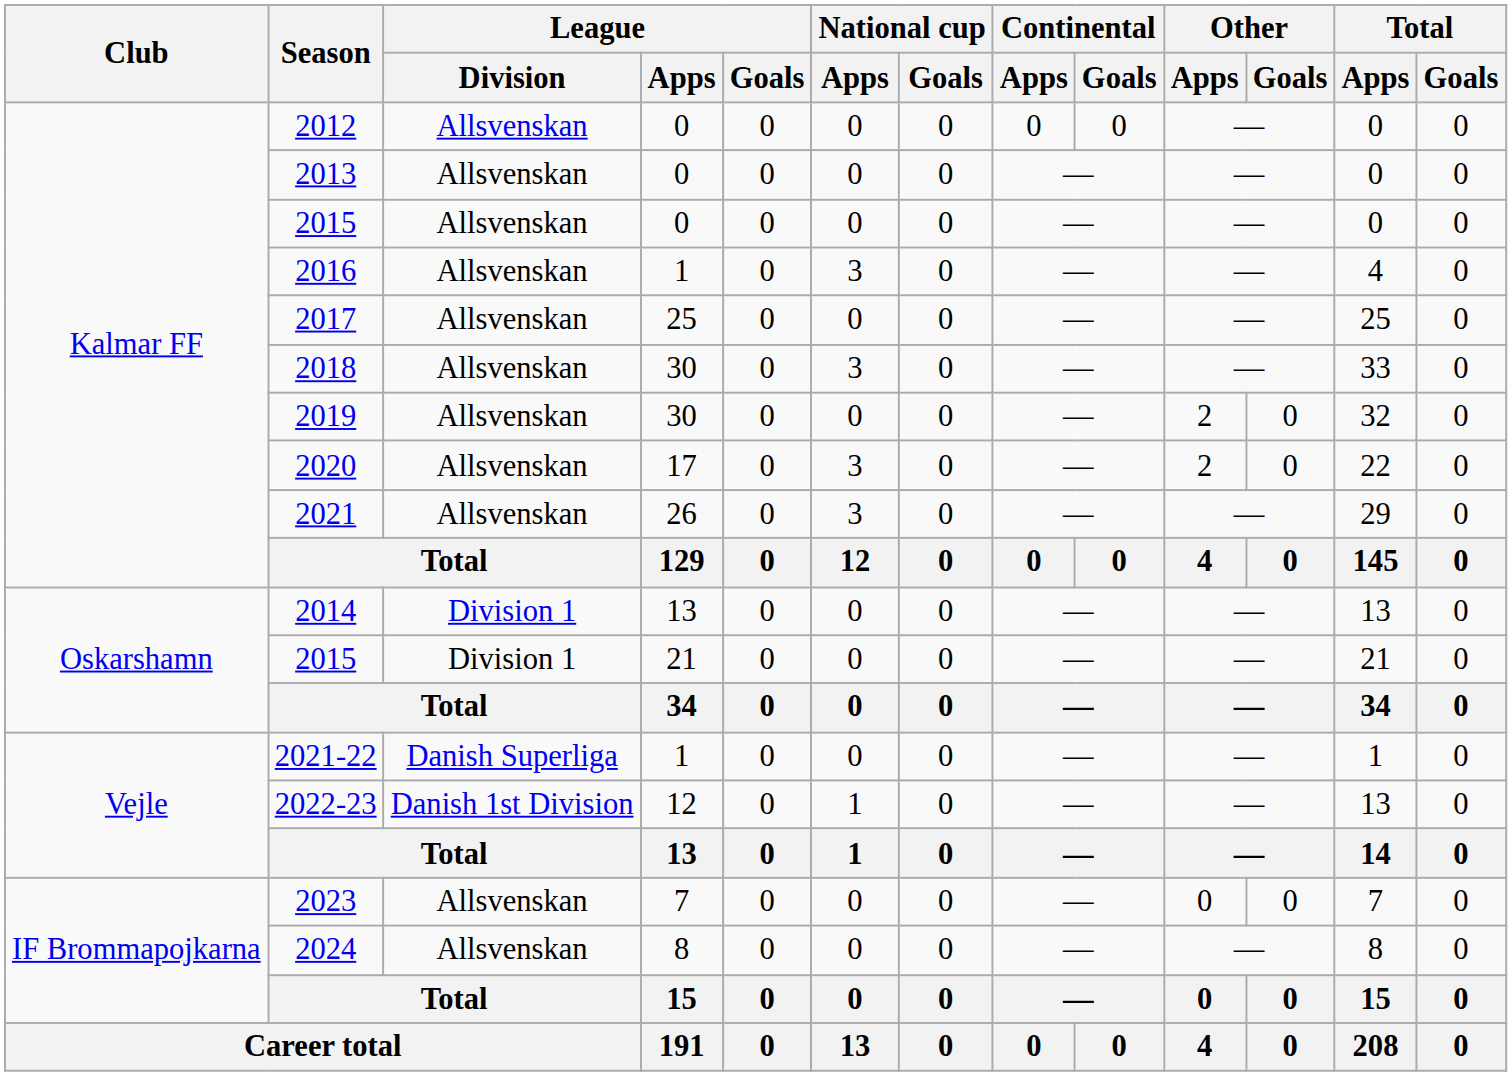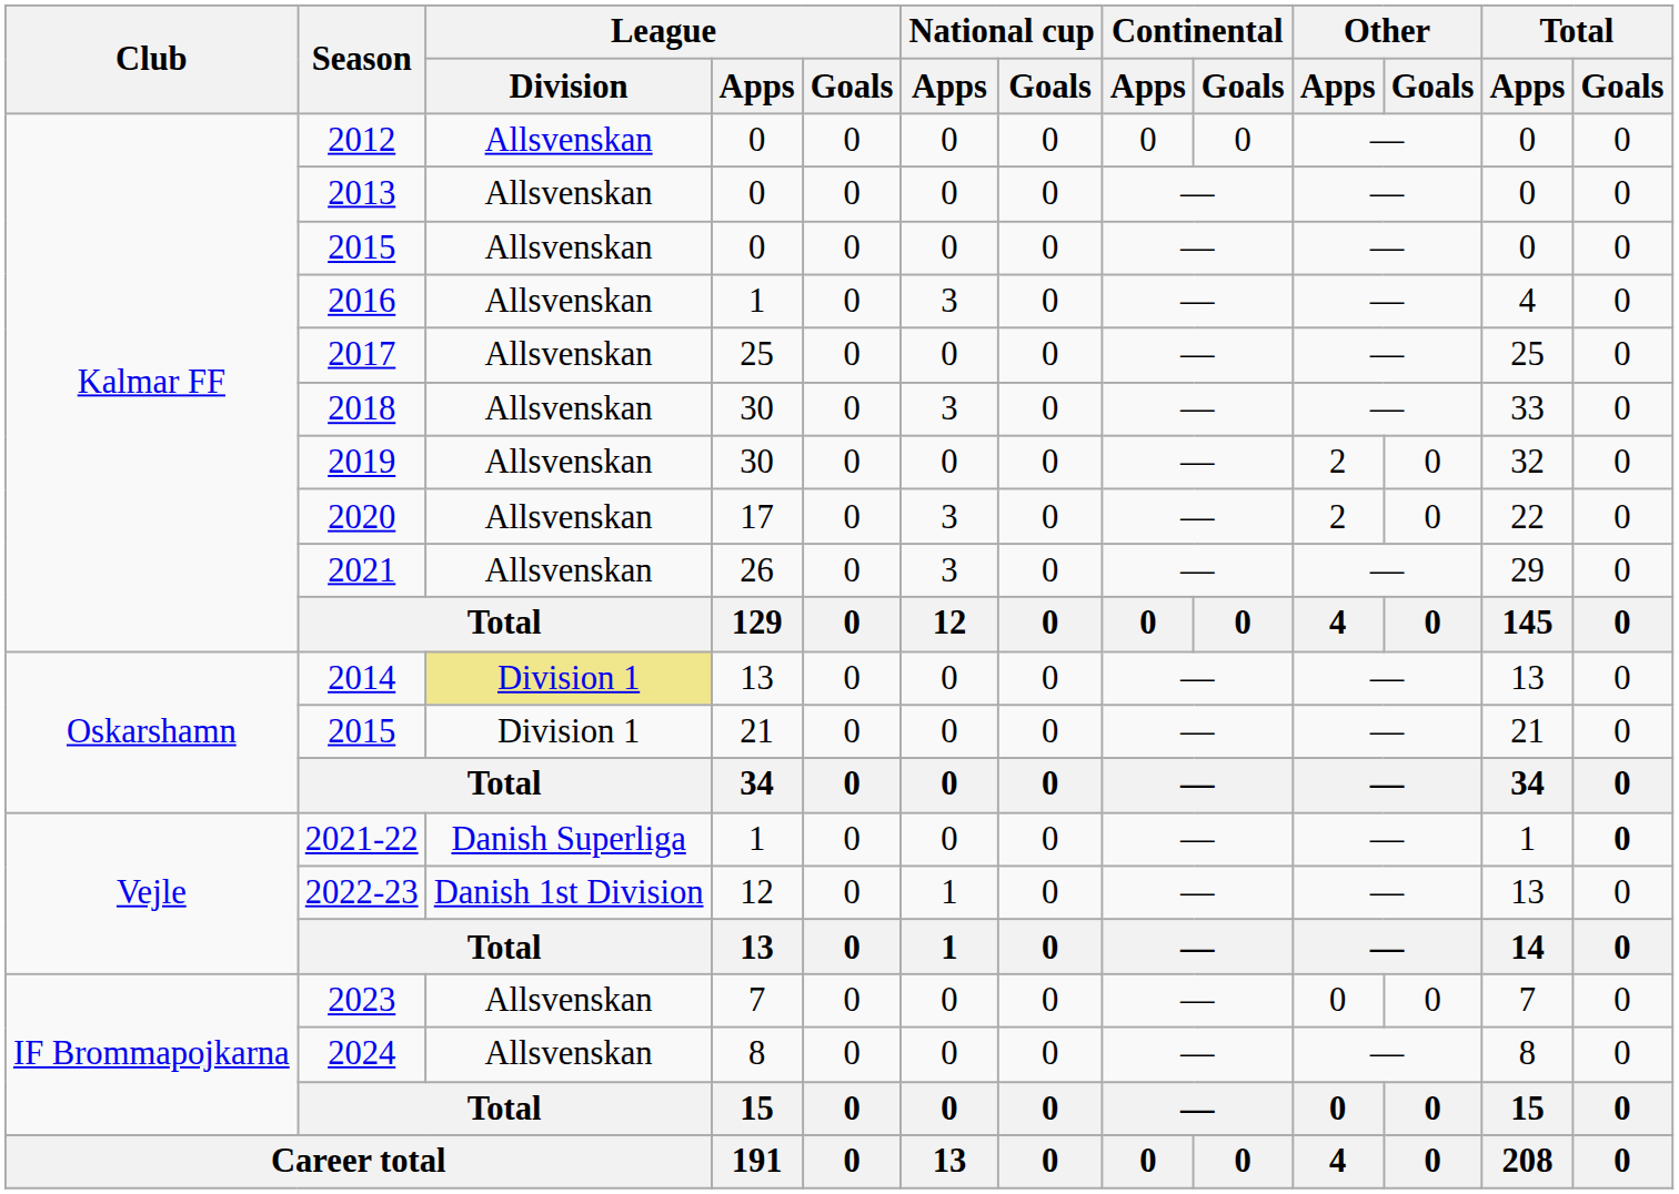2014 | League / Division: no background -> khaki background
2021-22 | Total / Goals: normal -> bold
